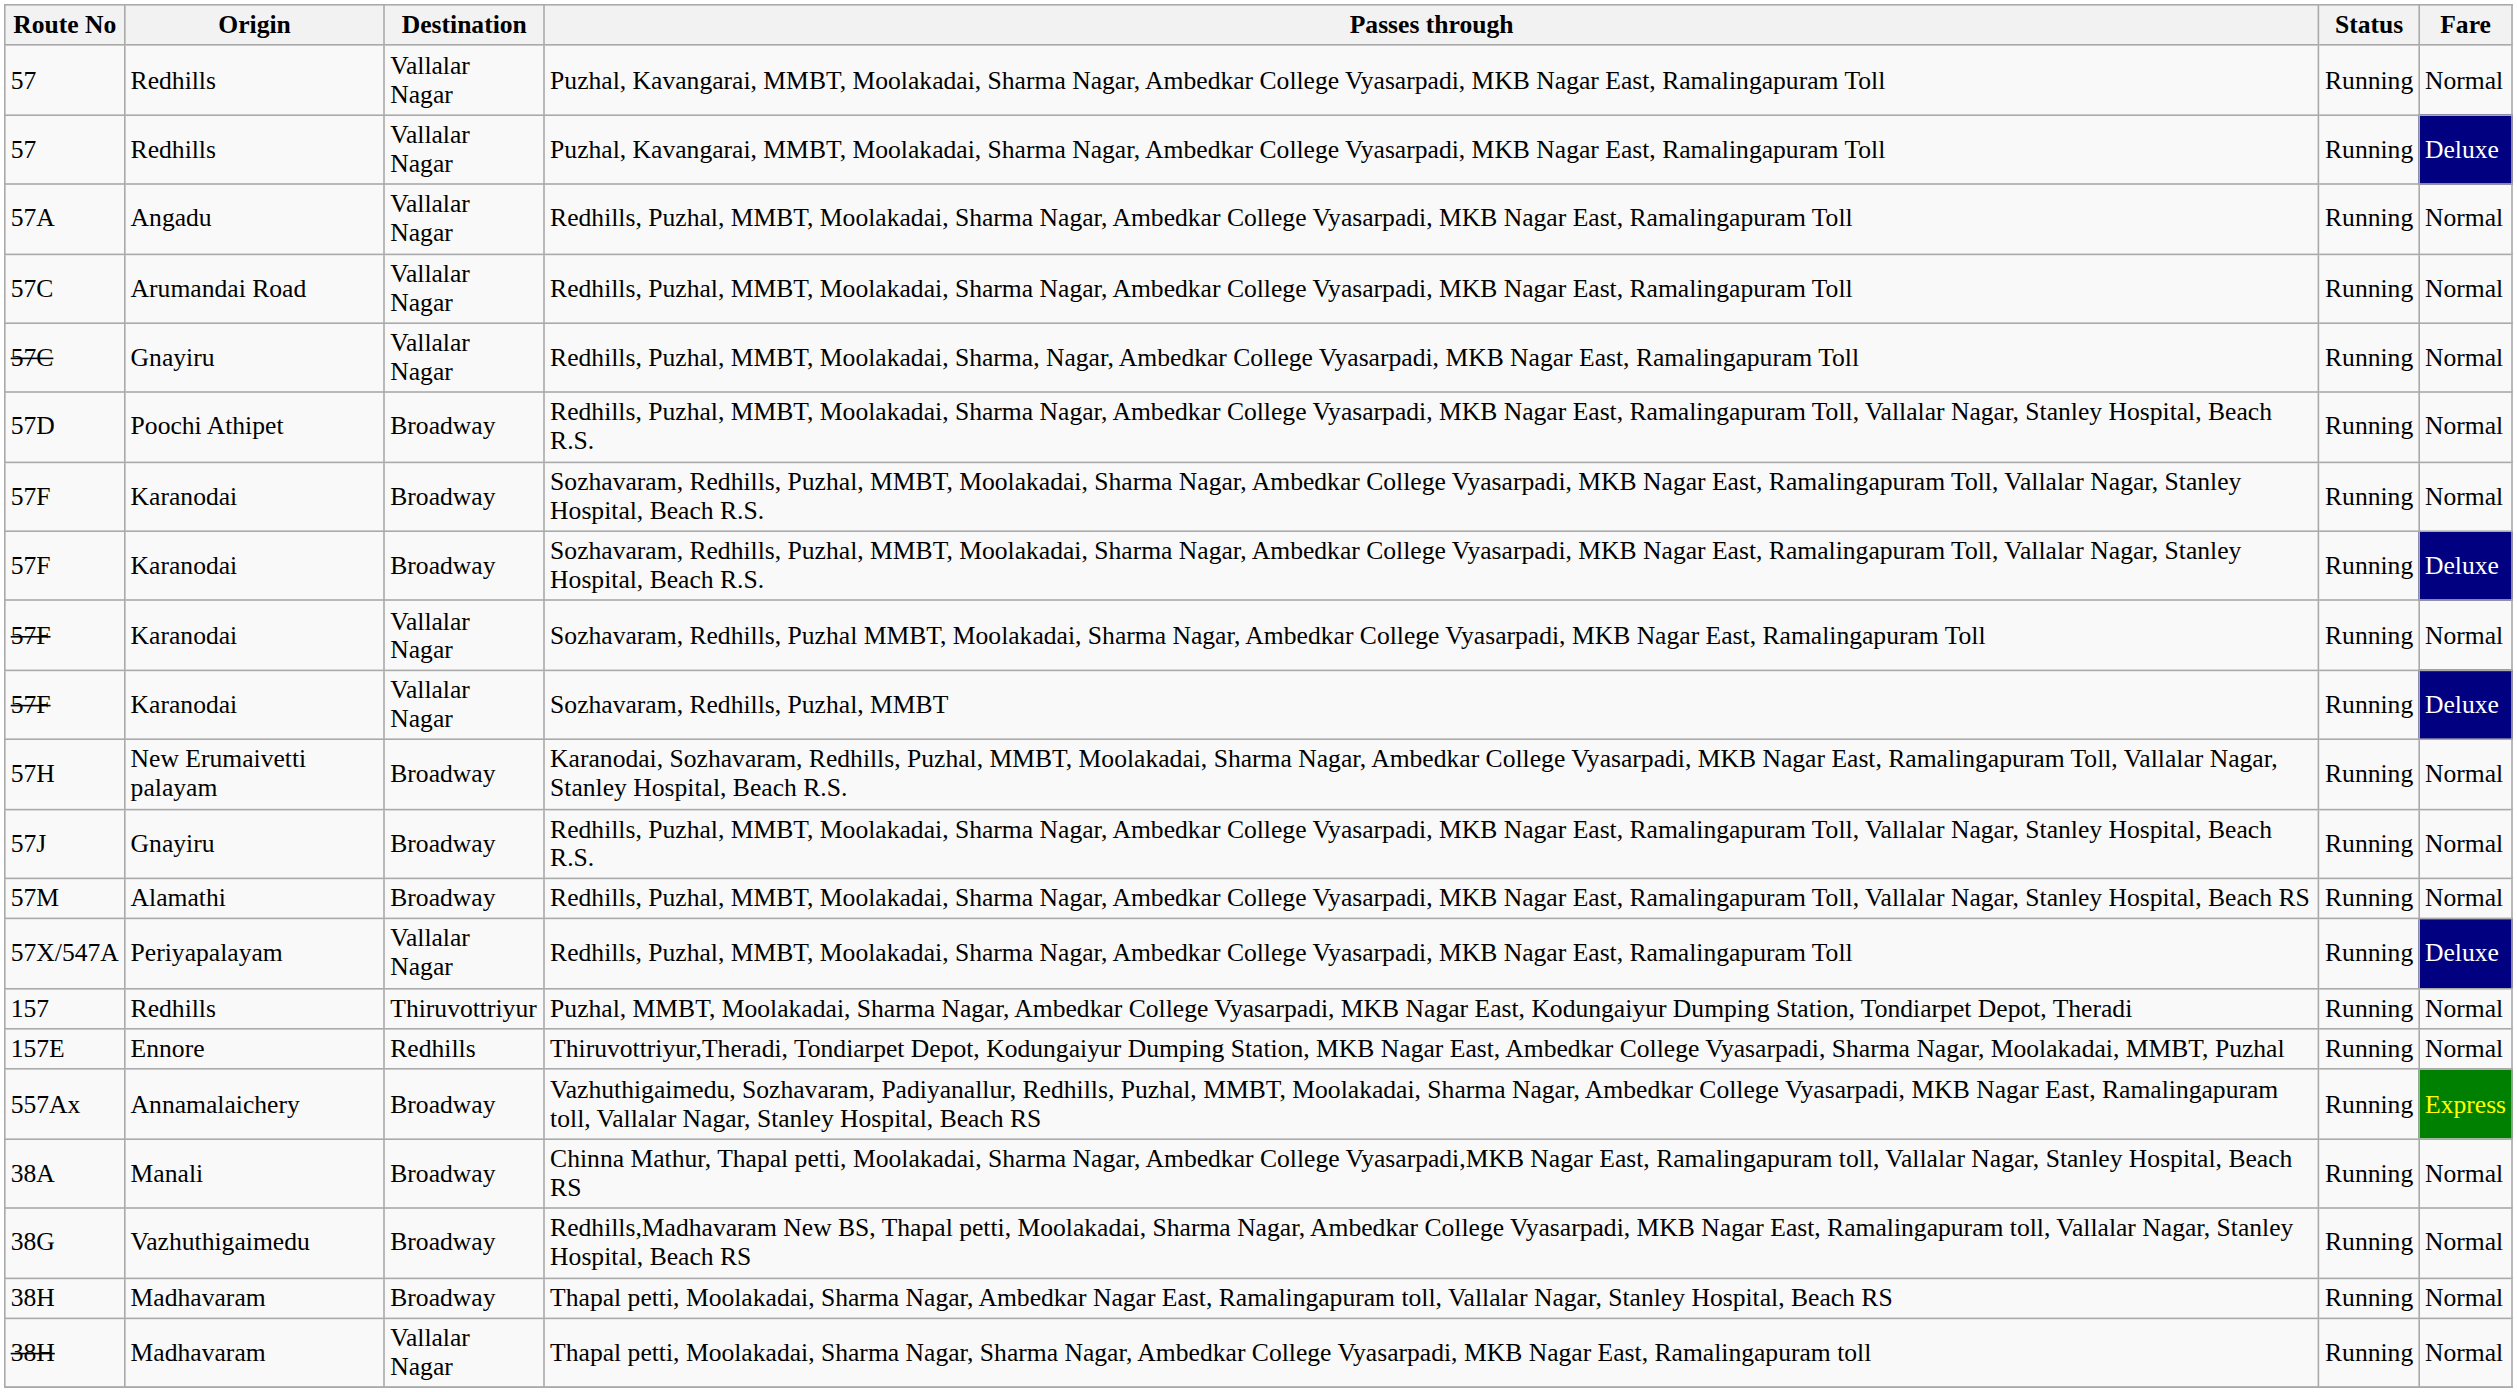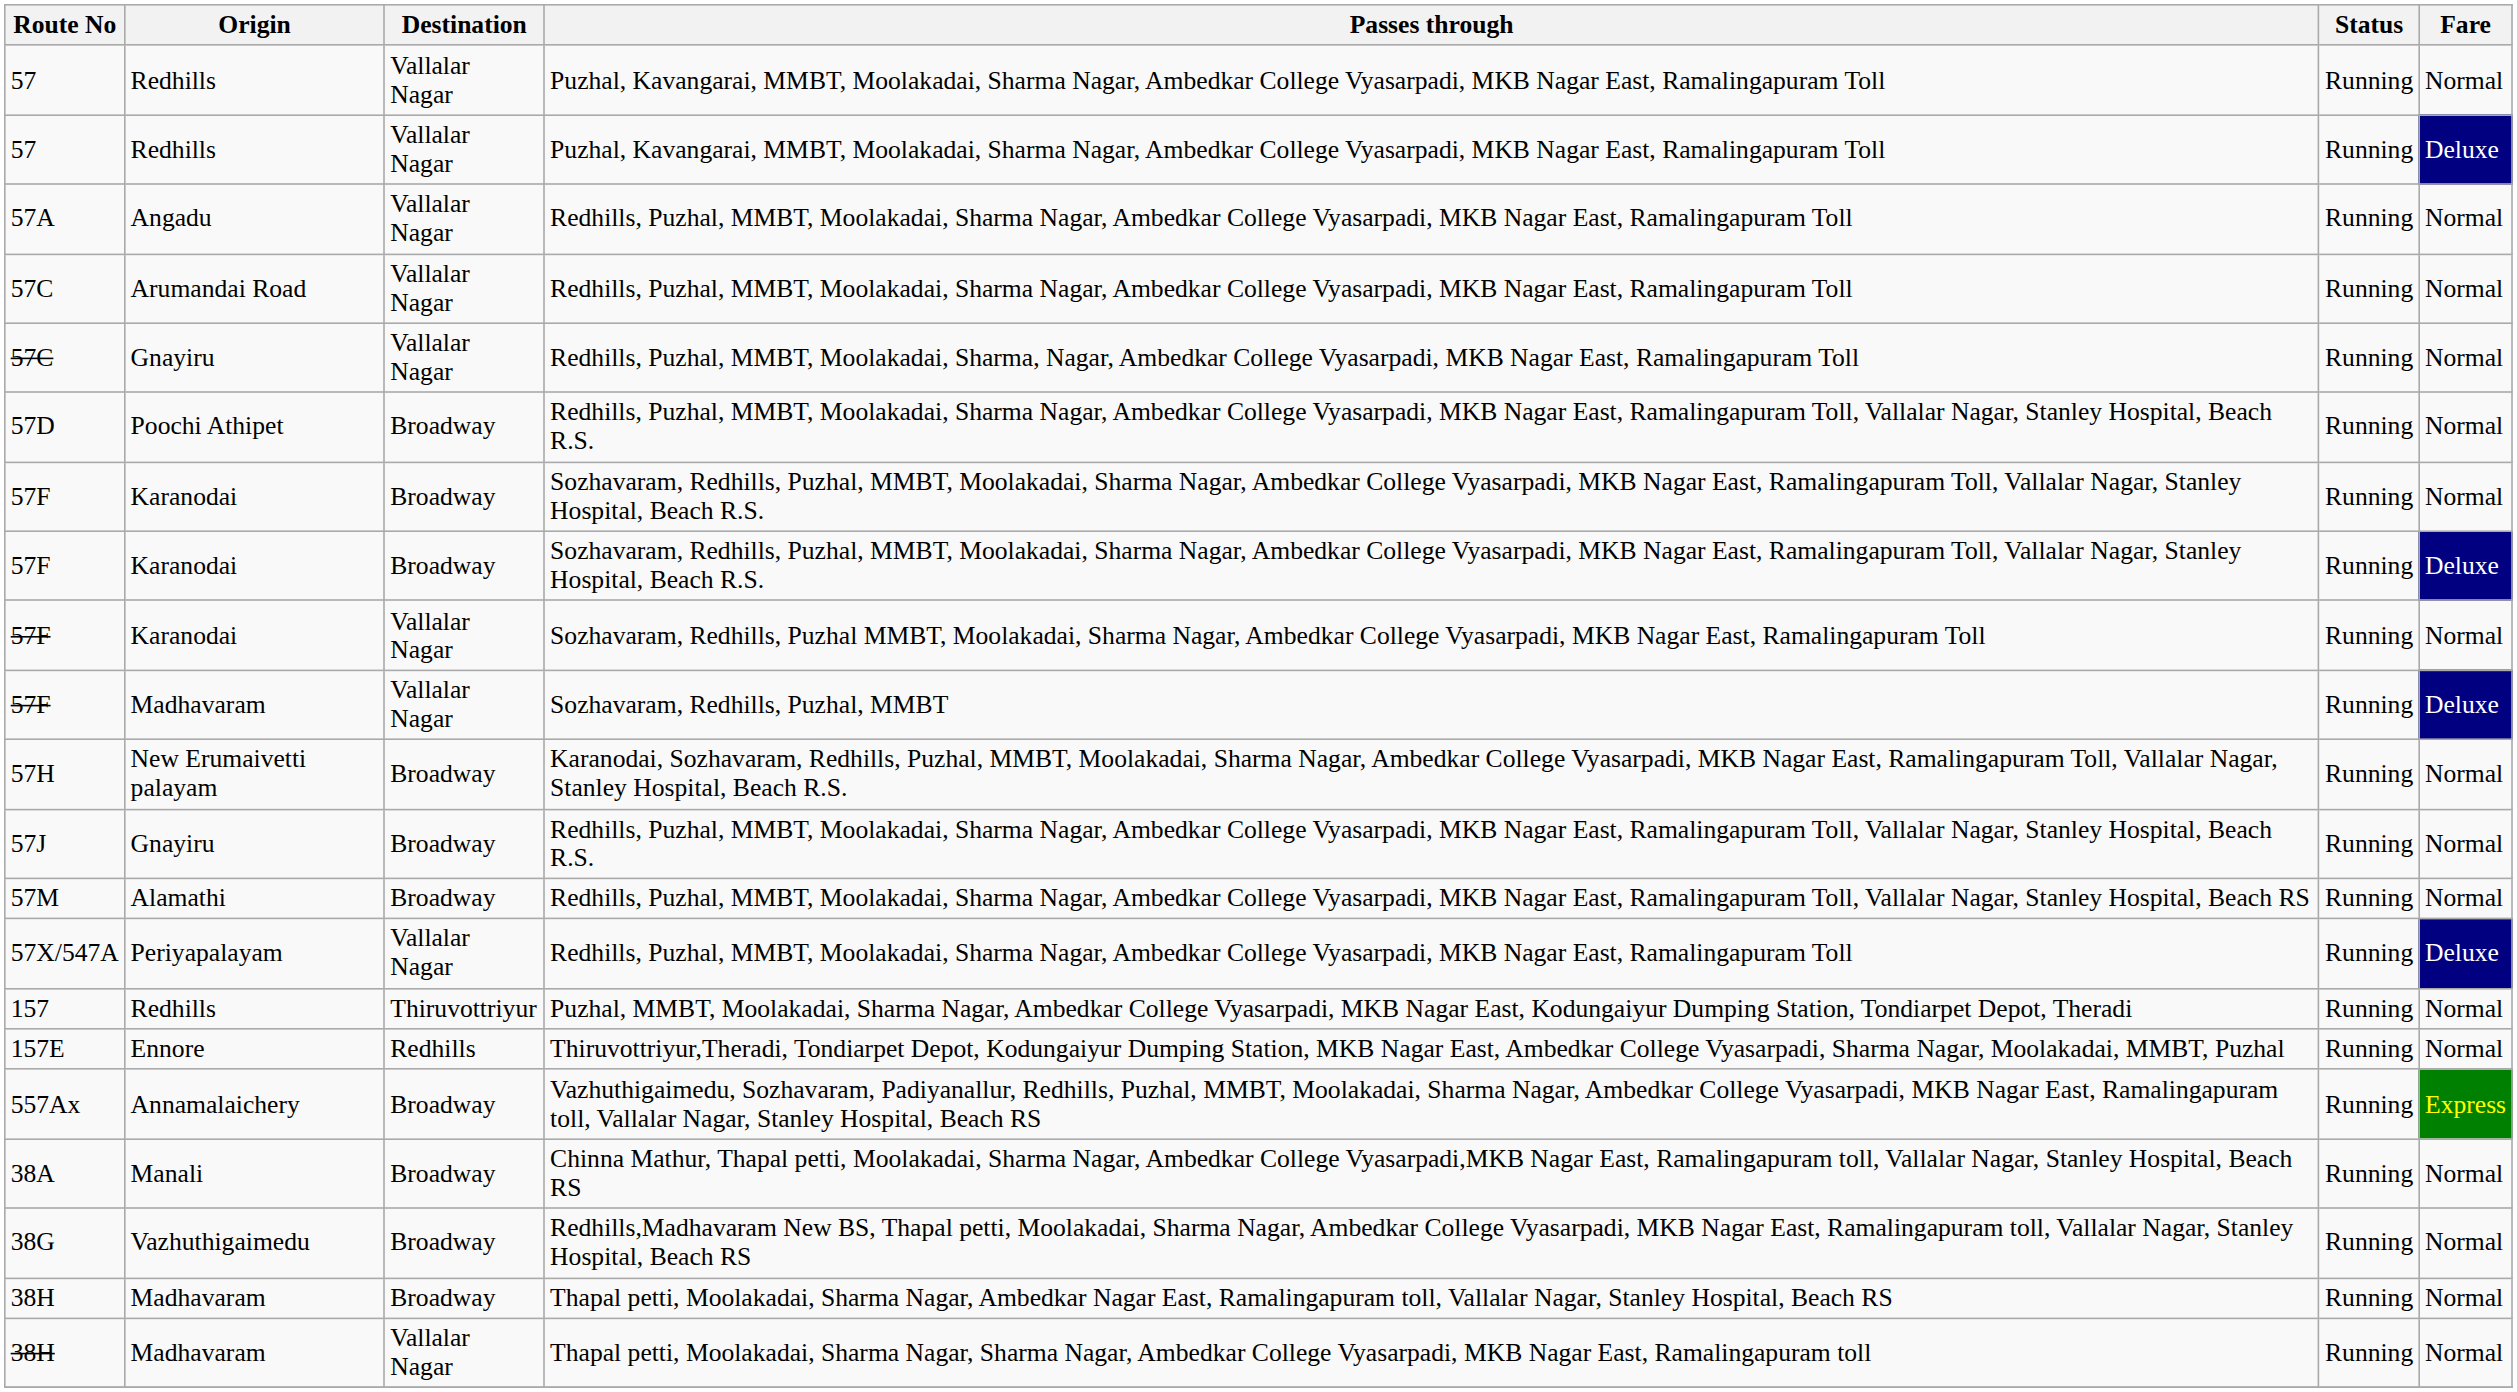Sozhavaram, Redhills, Puzhal, MMBT | Origin: Karanodai -> Madhavaram
